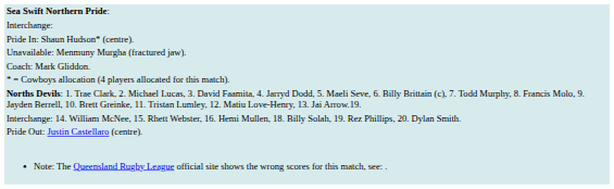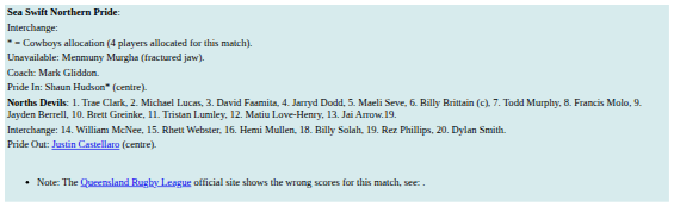row 3 | column 1: Pride In: Shaun Hudson* (centre). -> * = Cowboys allocation (4 players allocated for this match).
row 6 | column 1: * = Cowboys allocation (4 players allocated for this match). -> Pride In: Shaun Hudson* (centre).
